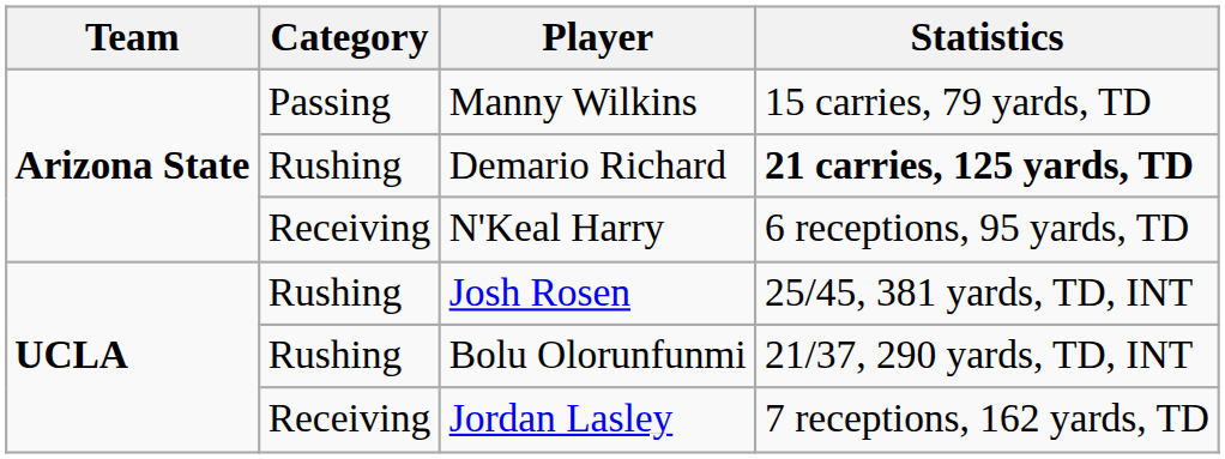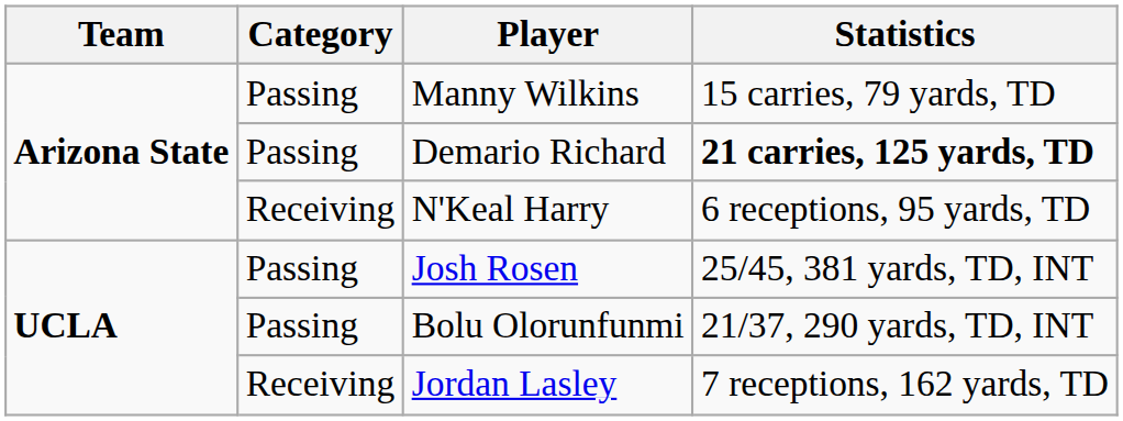Demario Richard | Category: Rushing -> Passing
Josh Rosen | Category: Rushing -> Passing
Bolu Olorunfunmi | Category: Rushing -> Passing
